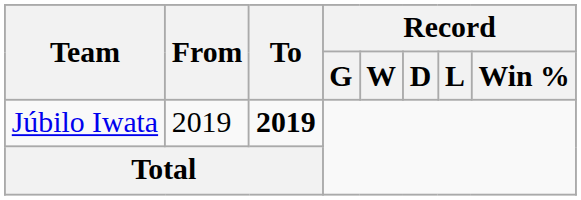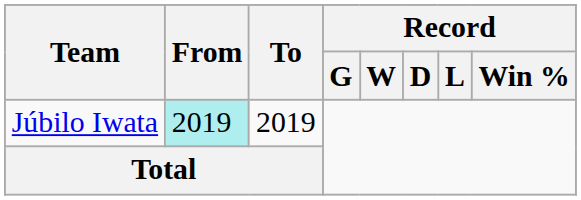Júbilo Iwata | From: no background -> paleturquoise background
Júbilo Iwata | To: bold -> normal
